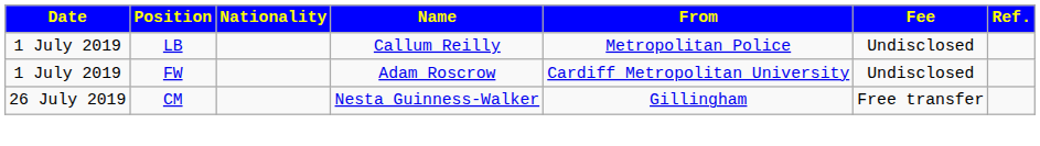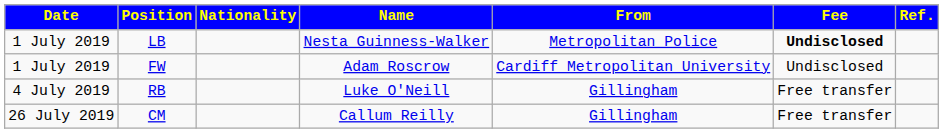LB | Name: Callum Reilly -> Nesta Guinness-Walker
LB | Fee: normal -> bold
+ row: 4 July 2019 | RB | Luke O'Neill | Gillingham | Free transfer
CM | Name: Nesta Guinness-Walker -> Callum Reilly
